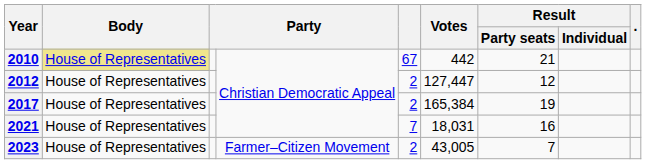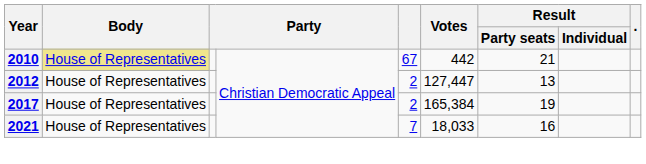2012 | Result / Party seats: 12 -> 13
2021 | Votes: 18,031 -> 18,033
- row: 2023 | House of Representatives | Farmer–Citizen Movement | 2 | 43,005 | 7
